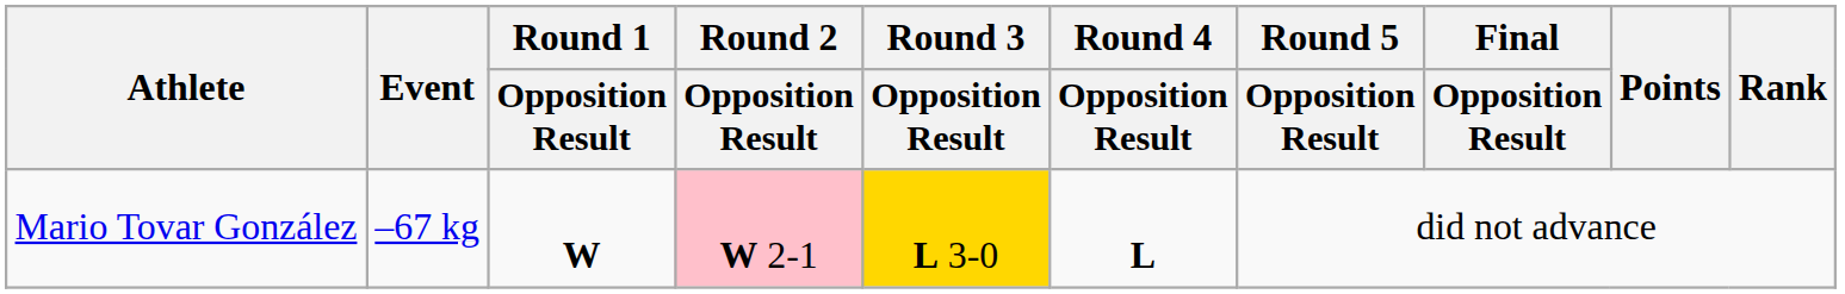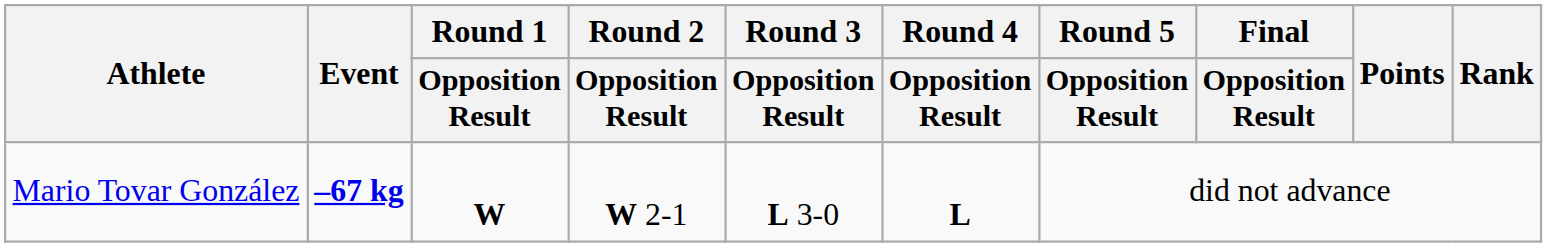Mario Tovar González | Event: normal -> bold
Mario Tovar González | Round 2 / Opposition Result: pink background -> no background
Mario Tovar González | Round 3 / Opposition Result: gold background -> no background
